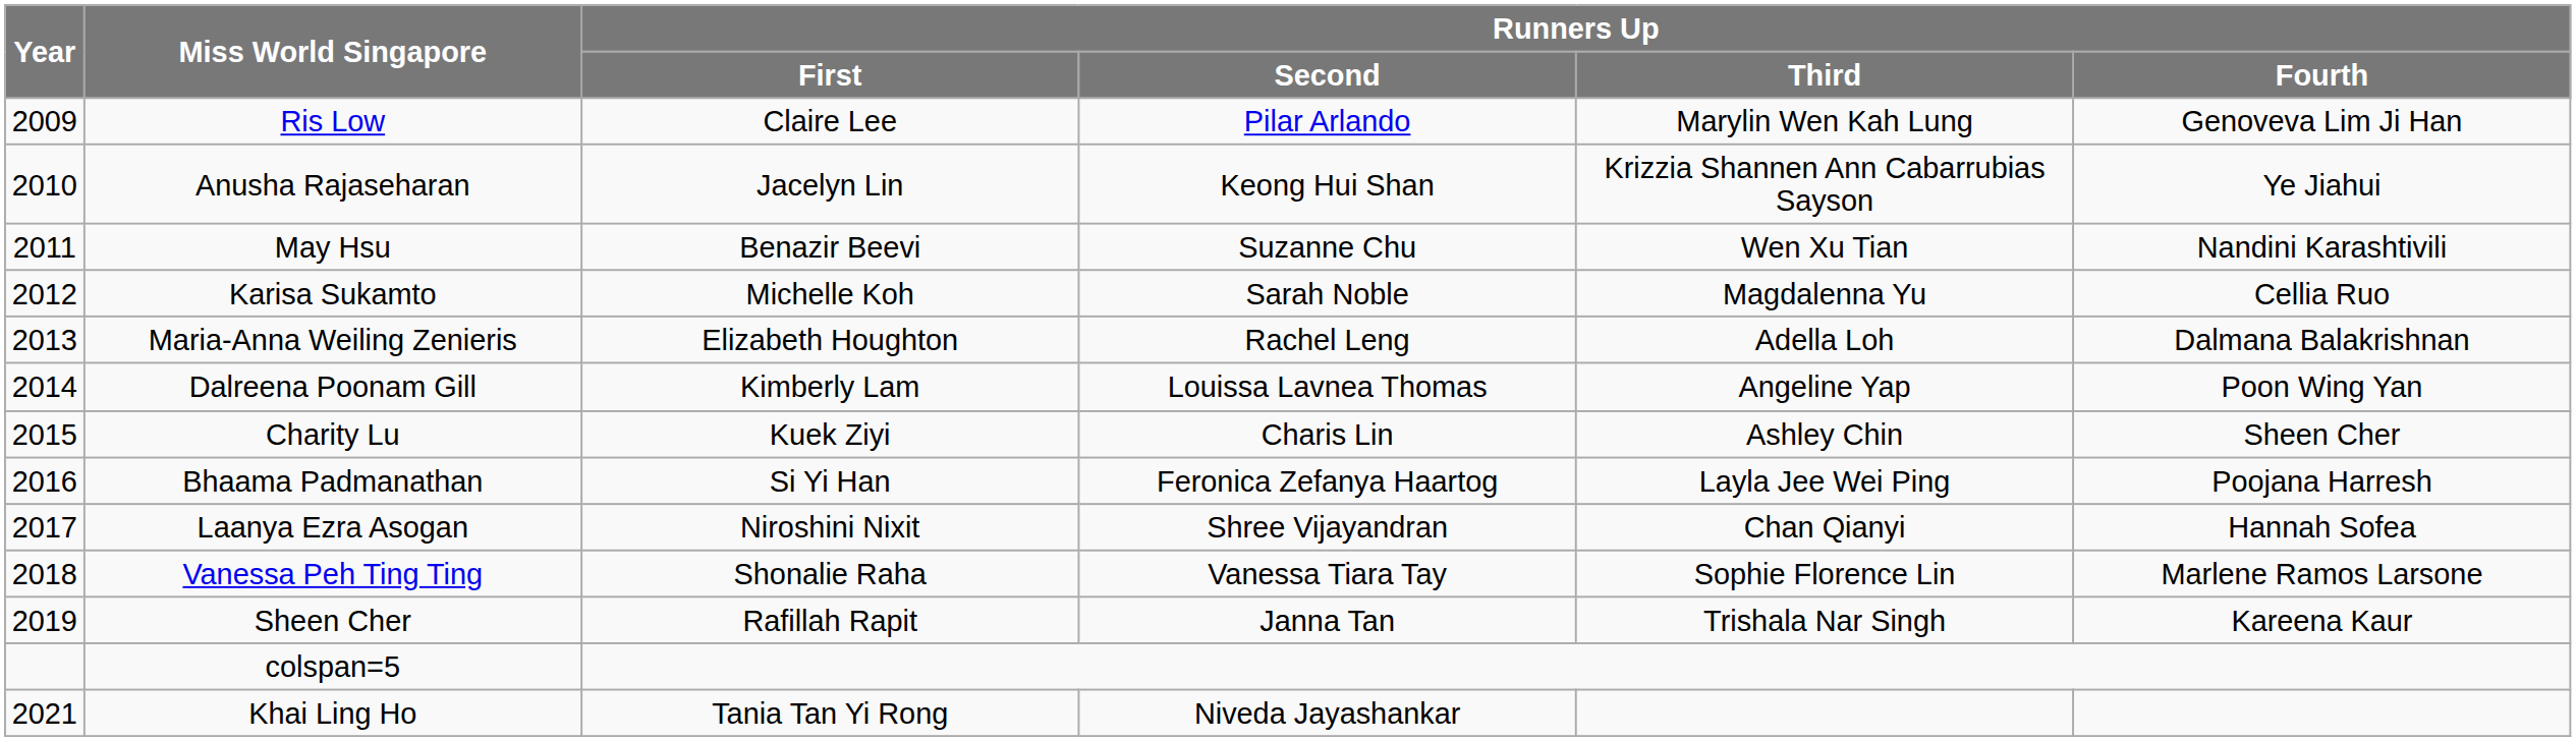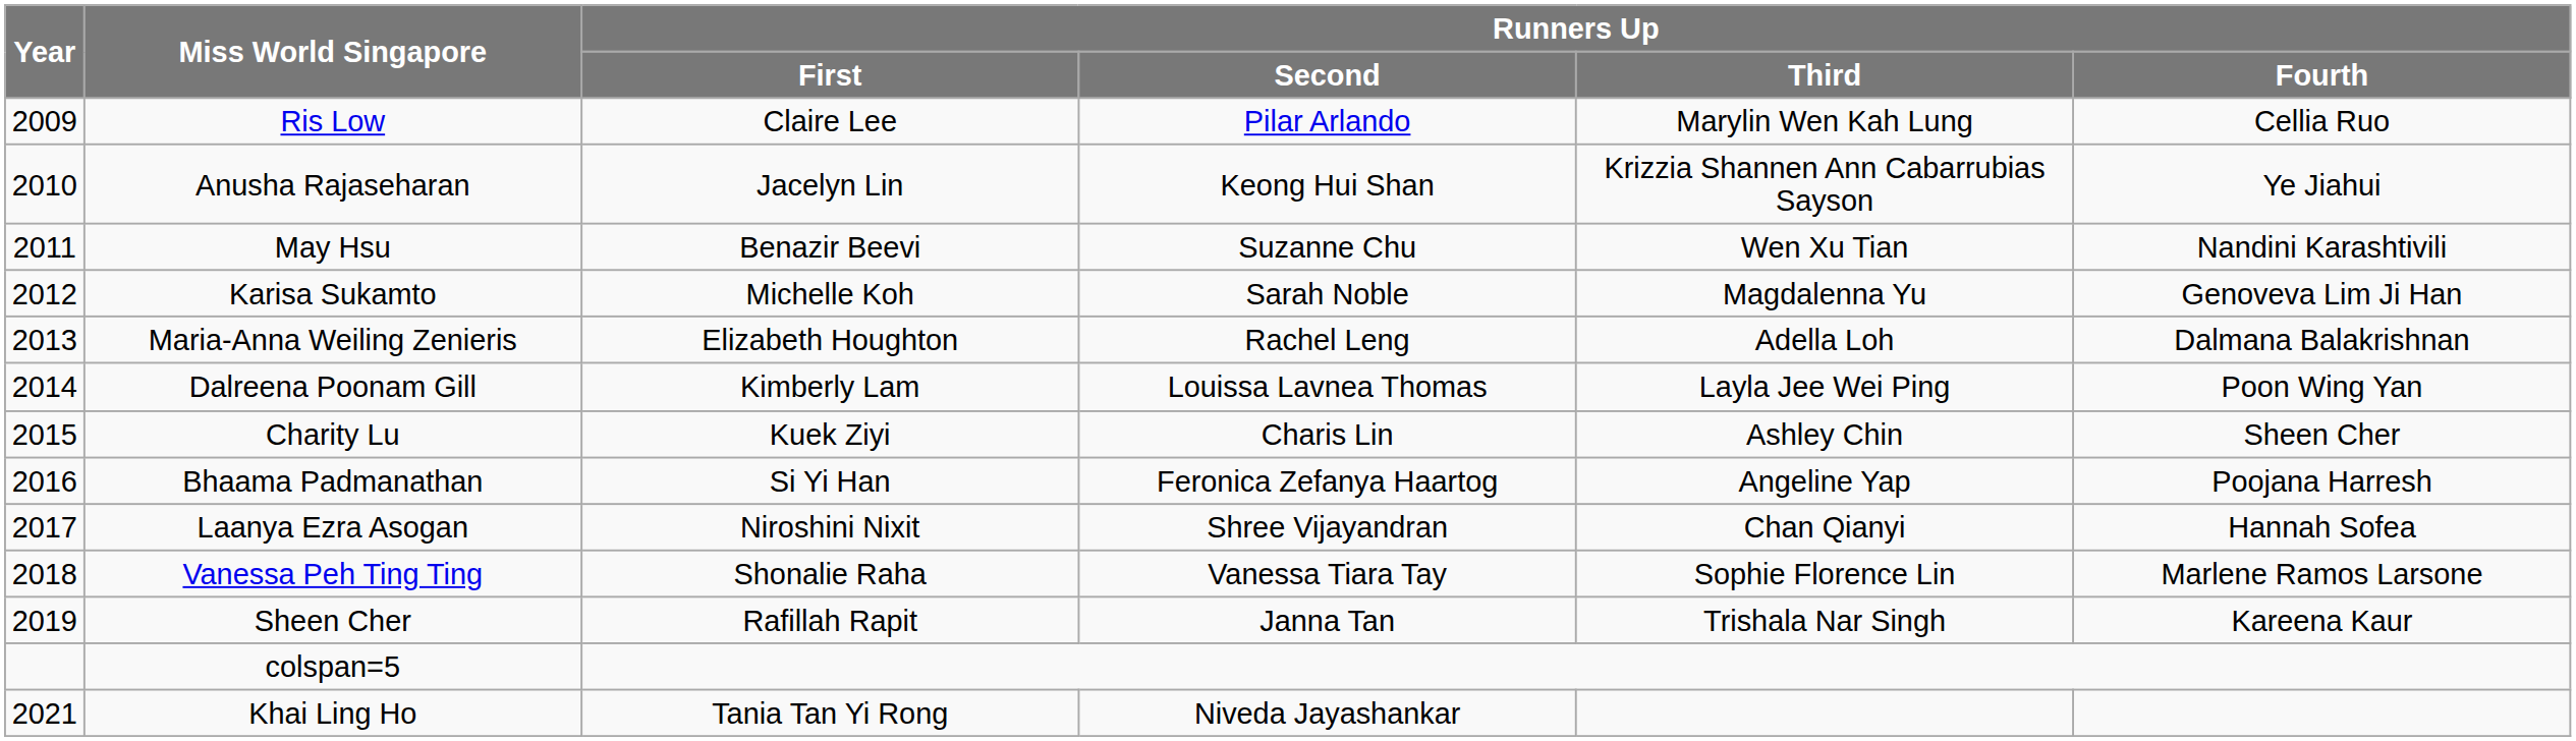Ris Low | Runners Up / Fourth: Genoveva Lim Ji Han -> Cellia Ruo
Karisa Sukamto | Runners Up / Fourth: Cellia Ruo -> Genoveva Lim Ji Han
Dalreena Poonam Gill | Runners Up / Third: Angeline Yap -> Layla Jee Wei Ping
Bhaama Padmanathan | Runners Up / Third: Layla Jee Wei Ping -> Angeline Yap
